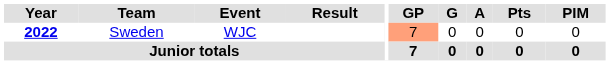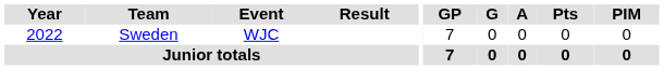Sweden | Year: bold -> normal
Sweden | GP: lightsalmon background -> no background
